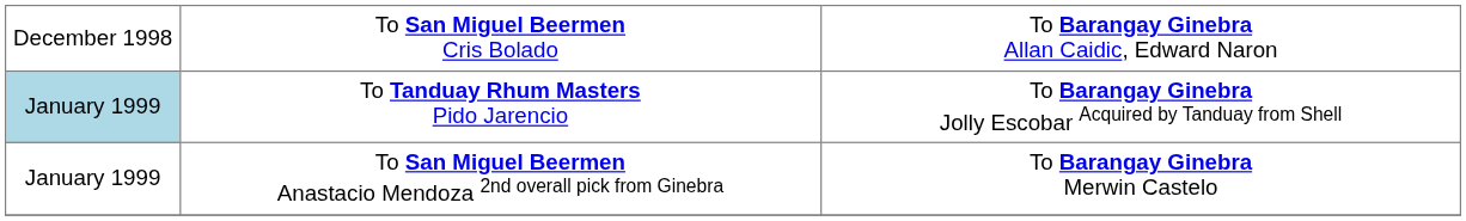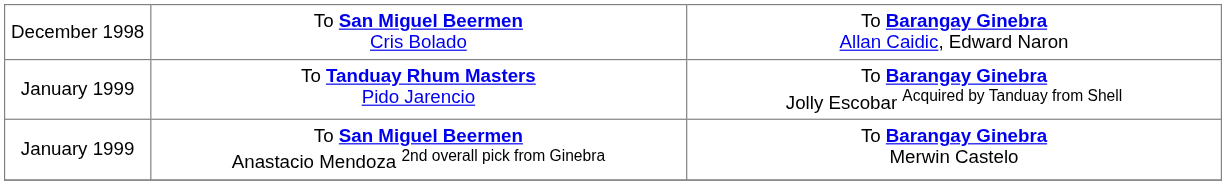To Tanduay Rhum Masters Pido Jarencio | column 1: lightblue background -> no background
